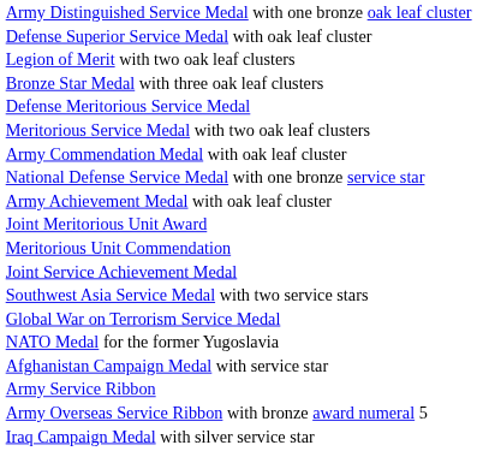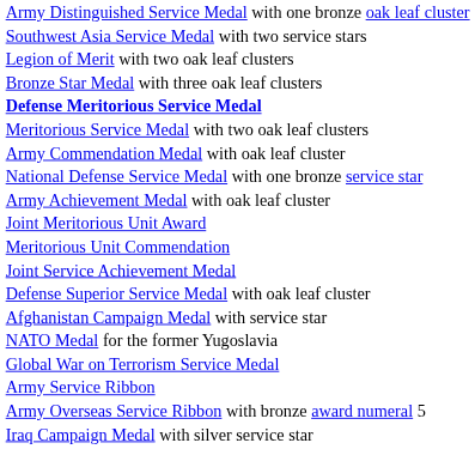row 2 | column 1: Defense Superior Service Medal with oak leaf cluster -> Southwest Asia Service Medal with two service stars
row 5 | column 1: normal -> bold
row 13 | column 1: Southwest Asia Service Medal with two service stars -> Defense Superior Service Medal with oak leaf cluster
row 14 | column 1: Global War on Terrorism Service Medal -> Afghanistan Campaign Medal with service star
row 16 | column 1: Afghanistan Campaign Medal with service star -> Global War on Terrorism Service Medal
